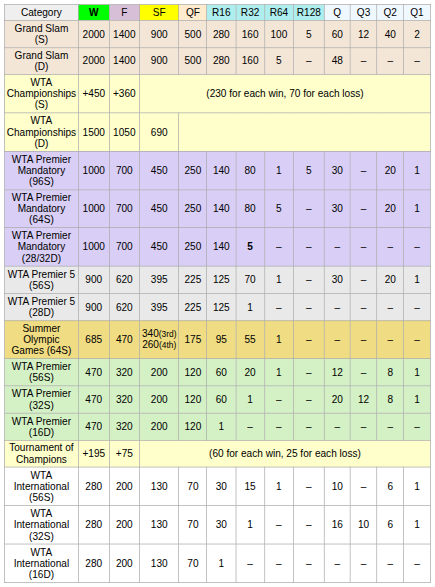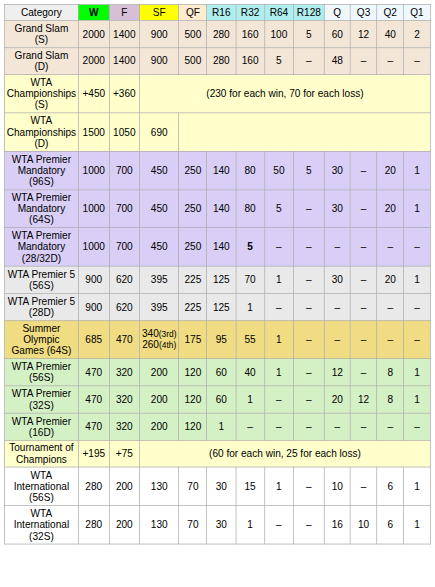WTA Premier Mandatory (96S) | column 8: 1 -> 50
WTA Premier (56S) | column 7: 20 -> 40
- row: WTA International (16D) | 280 | 200 | 130 | 70 | 1 | – | – | – | – | – | – | –
